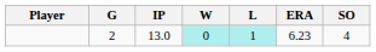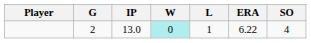row 2 | L: paleturquoise background -> no background
row 2 | ERA: 6.23 -> 6.22
